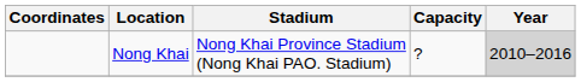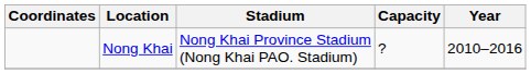Nong Khai | Year: lightgrey background -> no background
